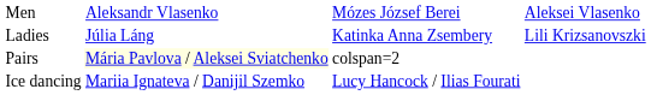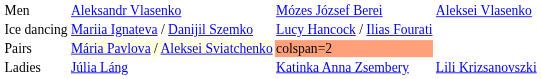rows swapped: Ladies <-> Ice dancing
Pairs | column 3: no background -> lightsalmon background
